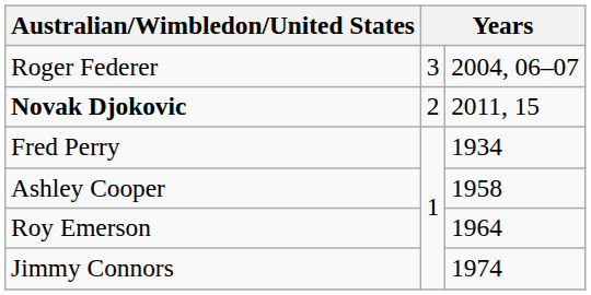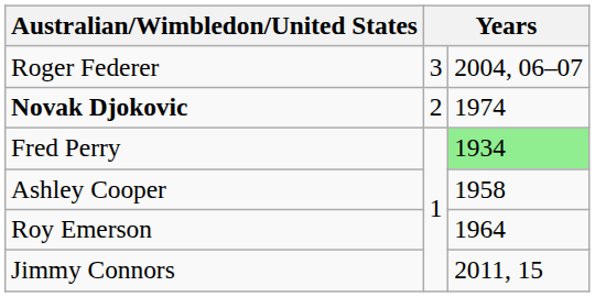Novak Djokovic | column 3: 2011, 15 -> 1974
Fred Perry | column 3: no background -> lightgreen background
Jimmy Connors | column 3: 1974 -> 2011, 15
